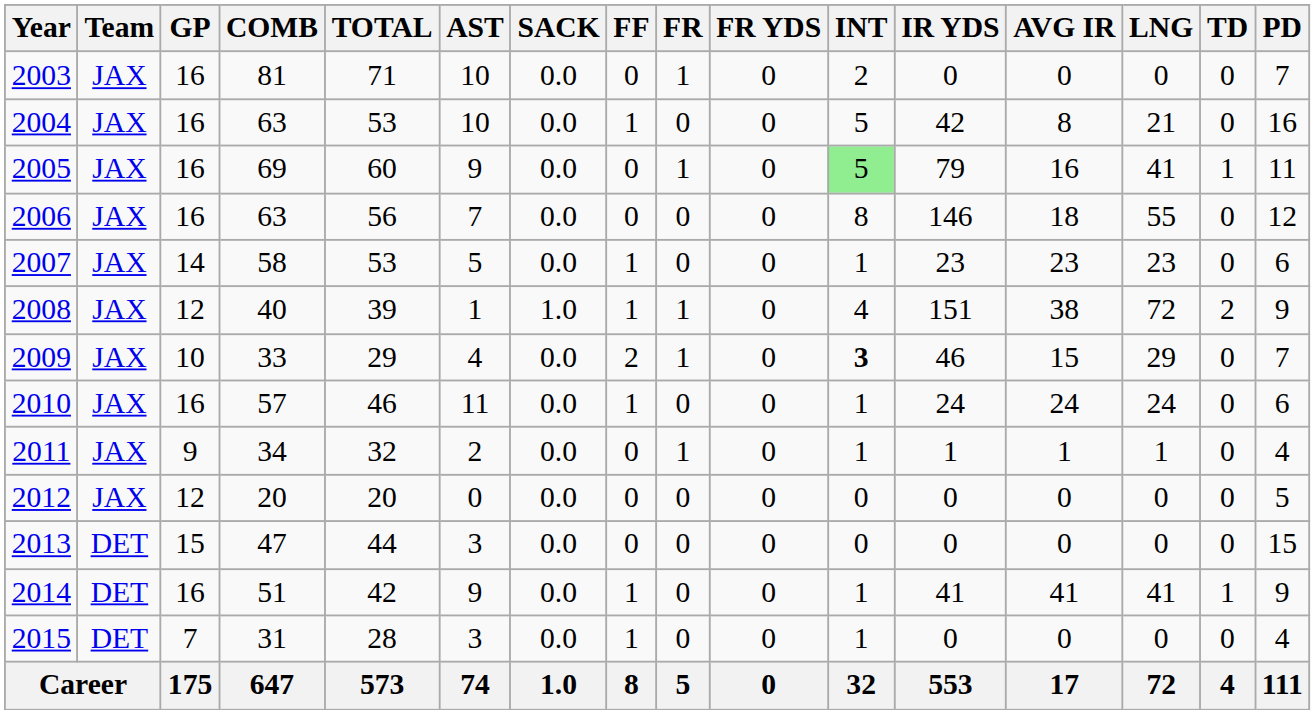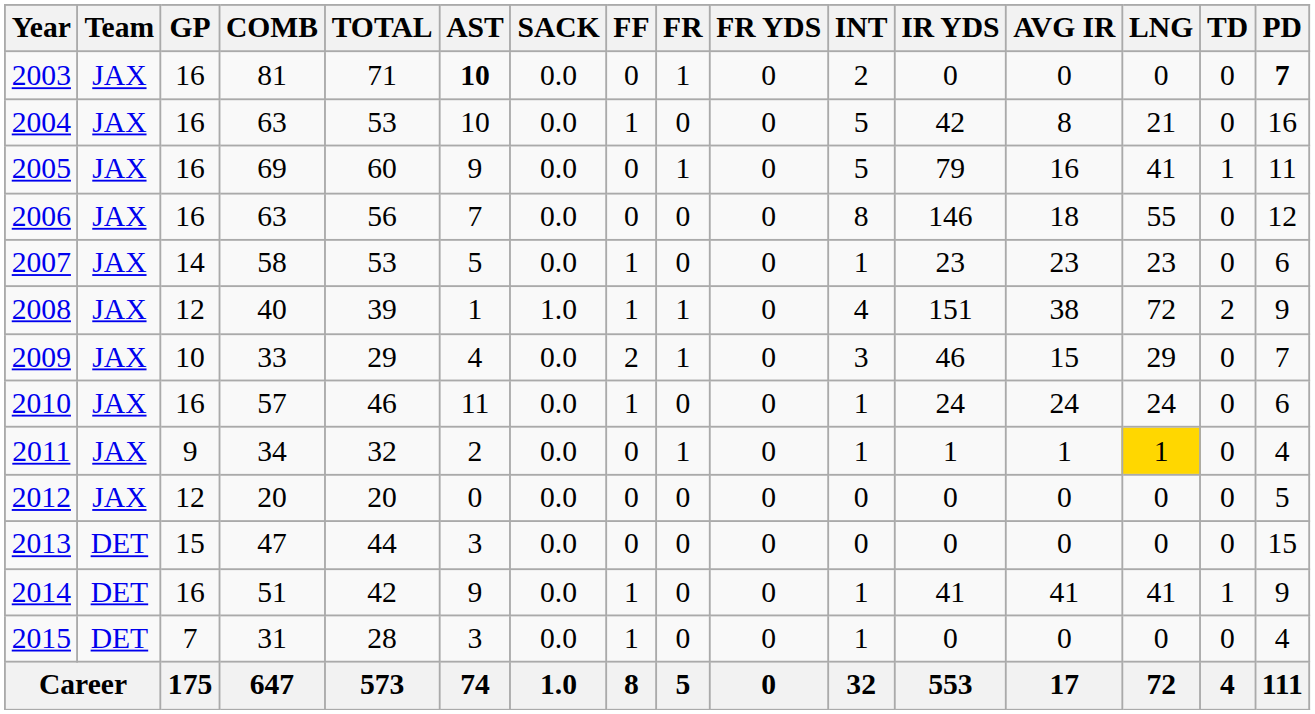2003 | AST: normal -> bold
2003 | PD: normal -> bold
2005 | INT: lightgreen background -> no background
2009 | INT: bold -> normal
2011 | LNG: no background -> gold background
